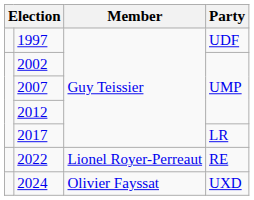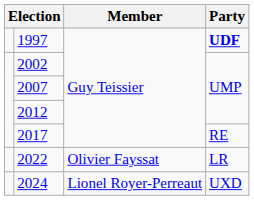1997 | Party: normal -> bold
2017 | Party: LR -> RE
2022 | Member: Lionel Royer-Perreaut -> Olivier Fayssat
2022 | Party: RE -> LR
2024 | Member: Olivier Fayssat -> Lionel Royer-Perreaut
